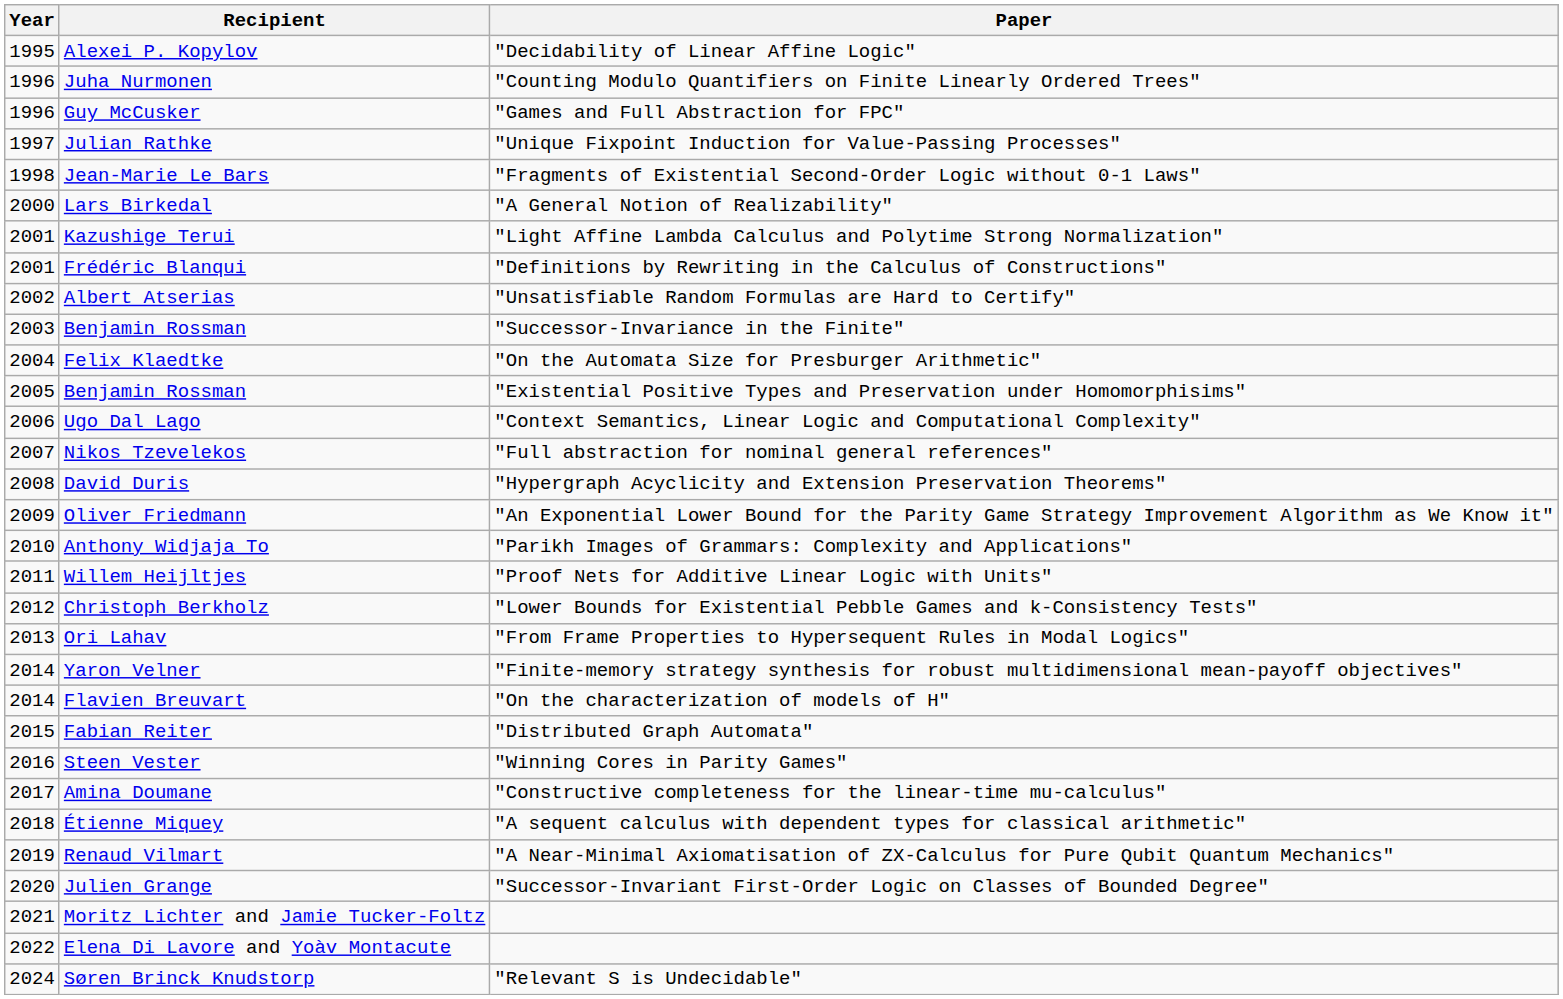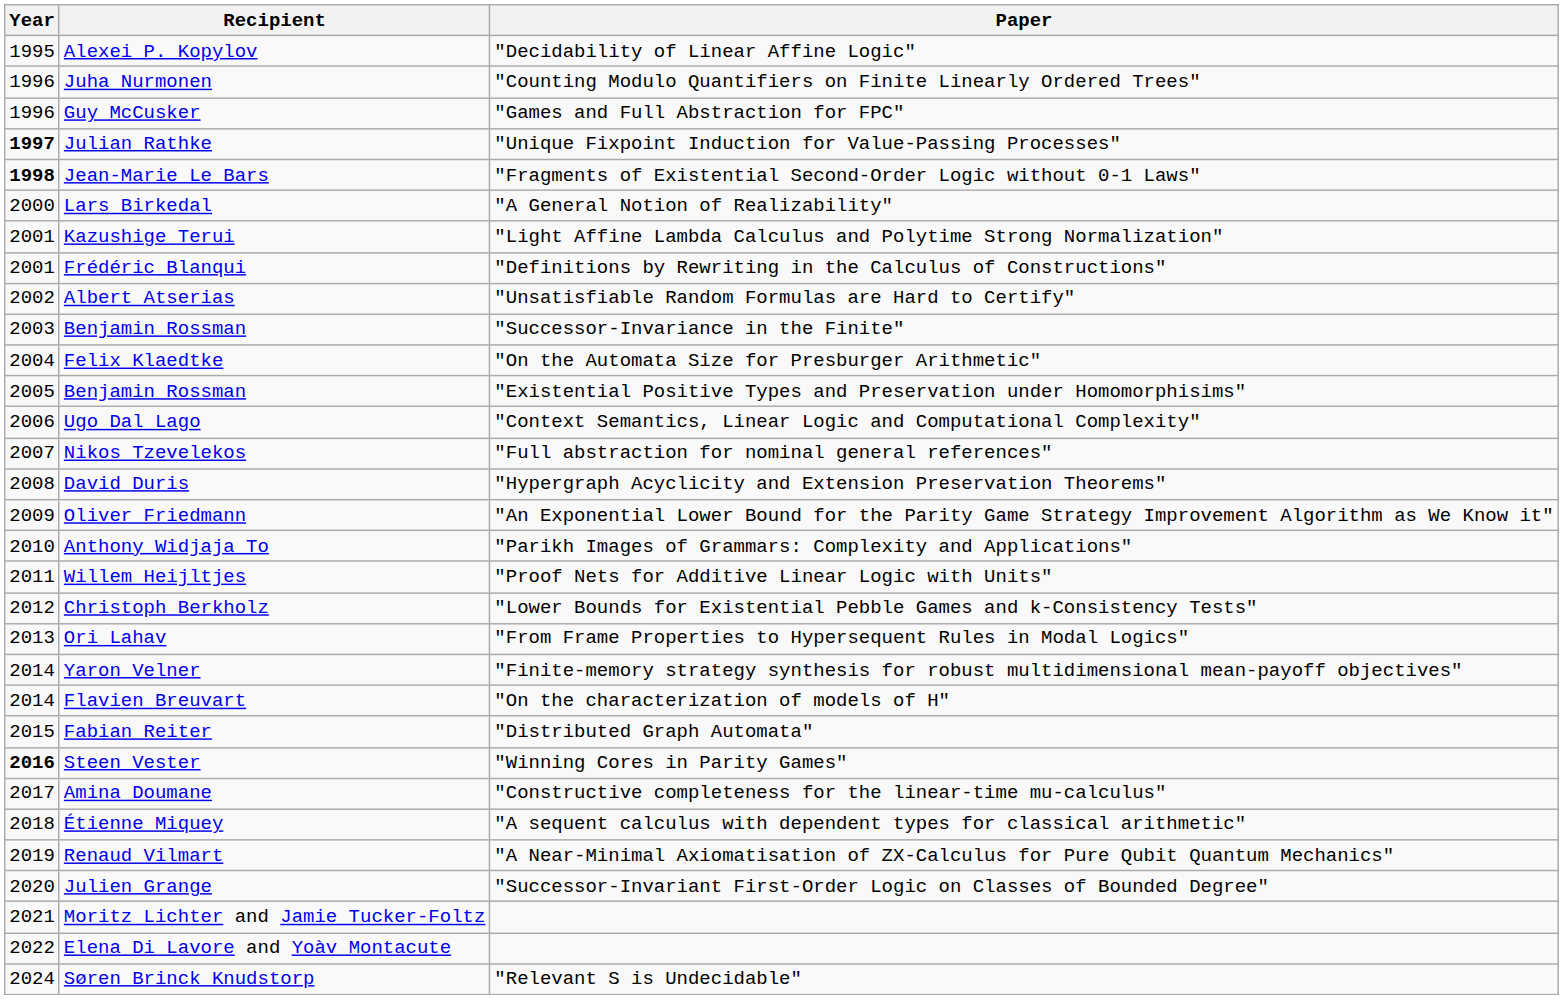Julian Rathke | Year: normal -> bold
Jean-Marie Le Bars | Year: normal -> bold
Steen Vester | Year: normal -> bold
